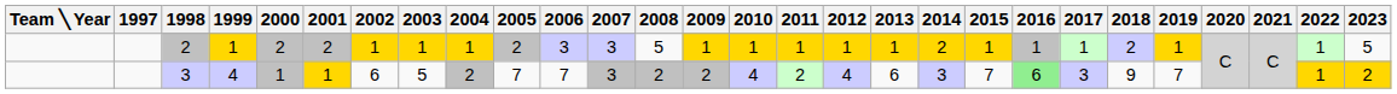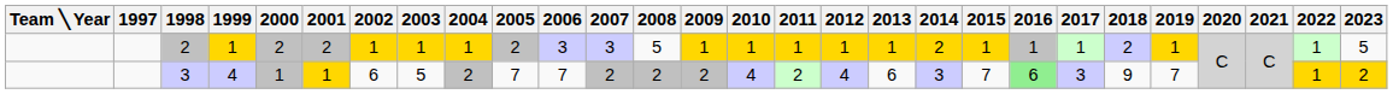row 3 | 2007: 3 -> 2
